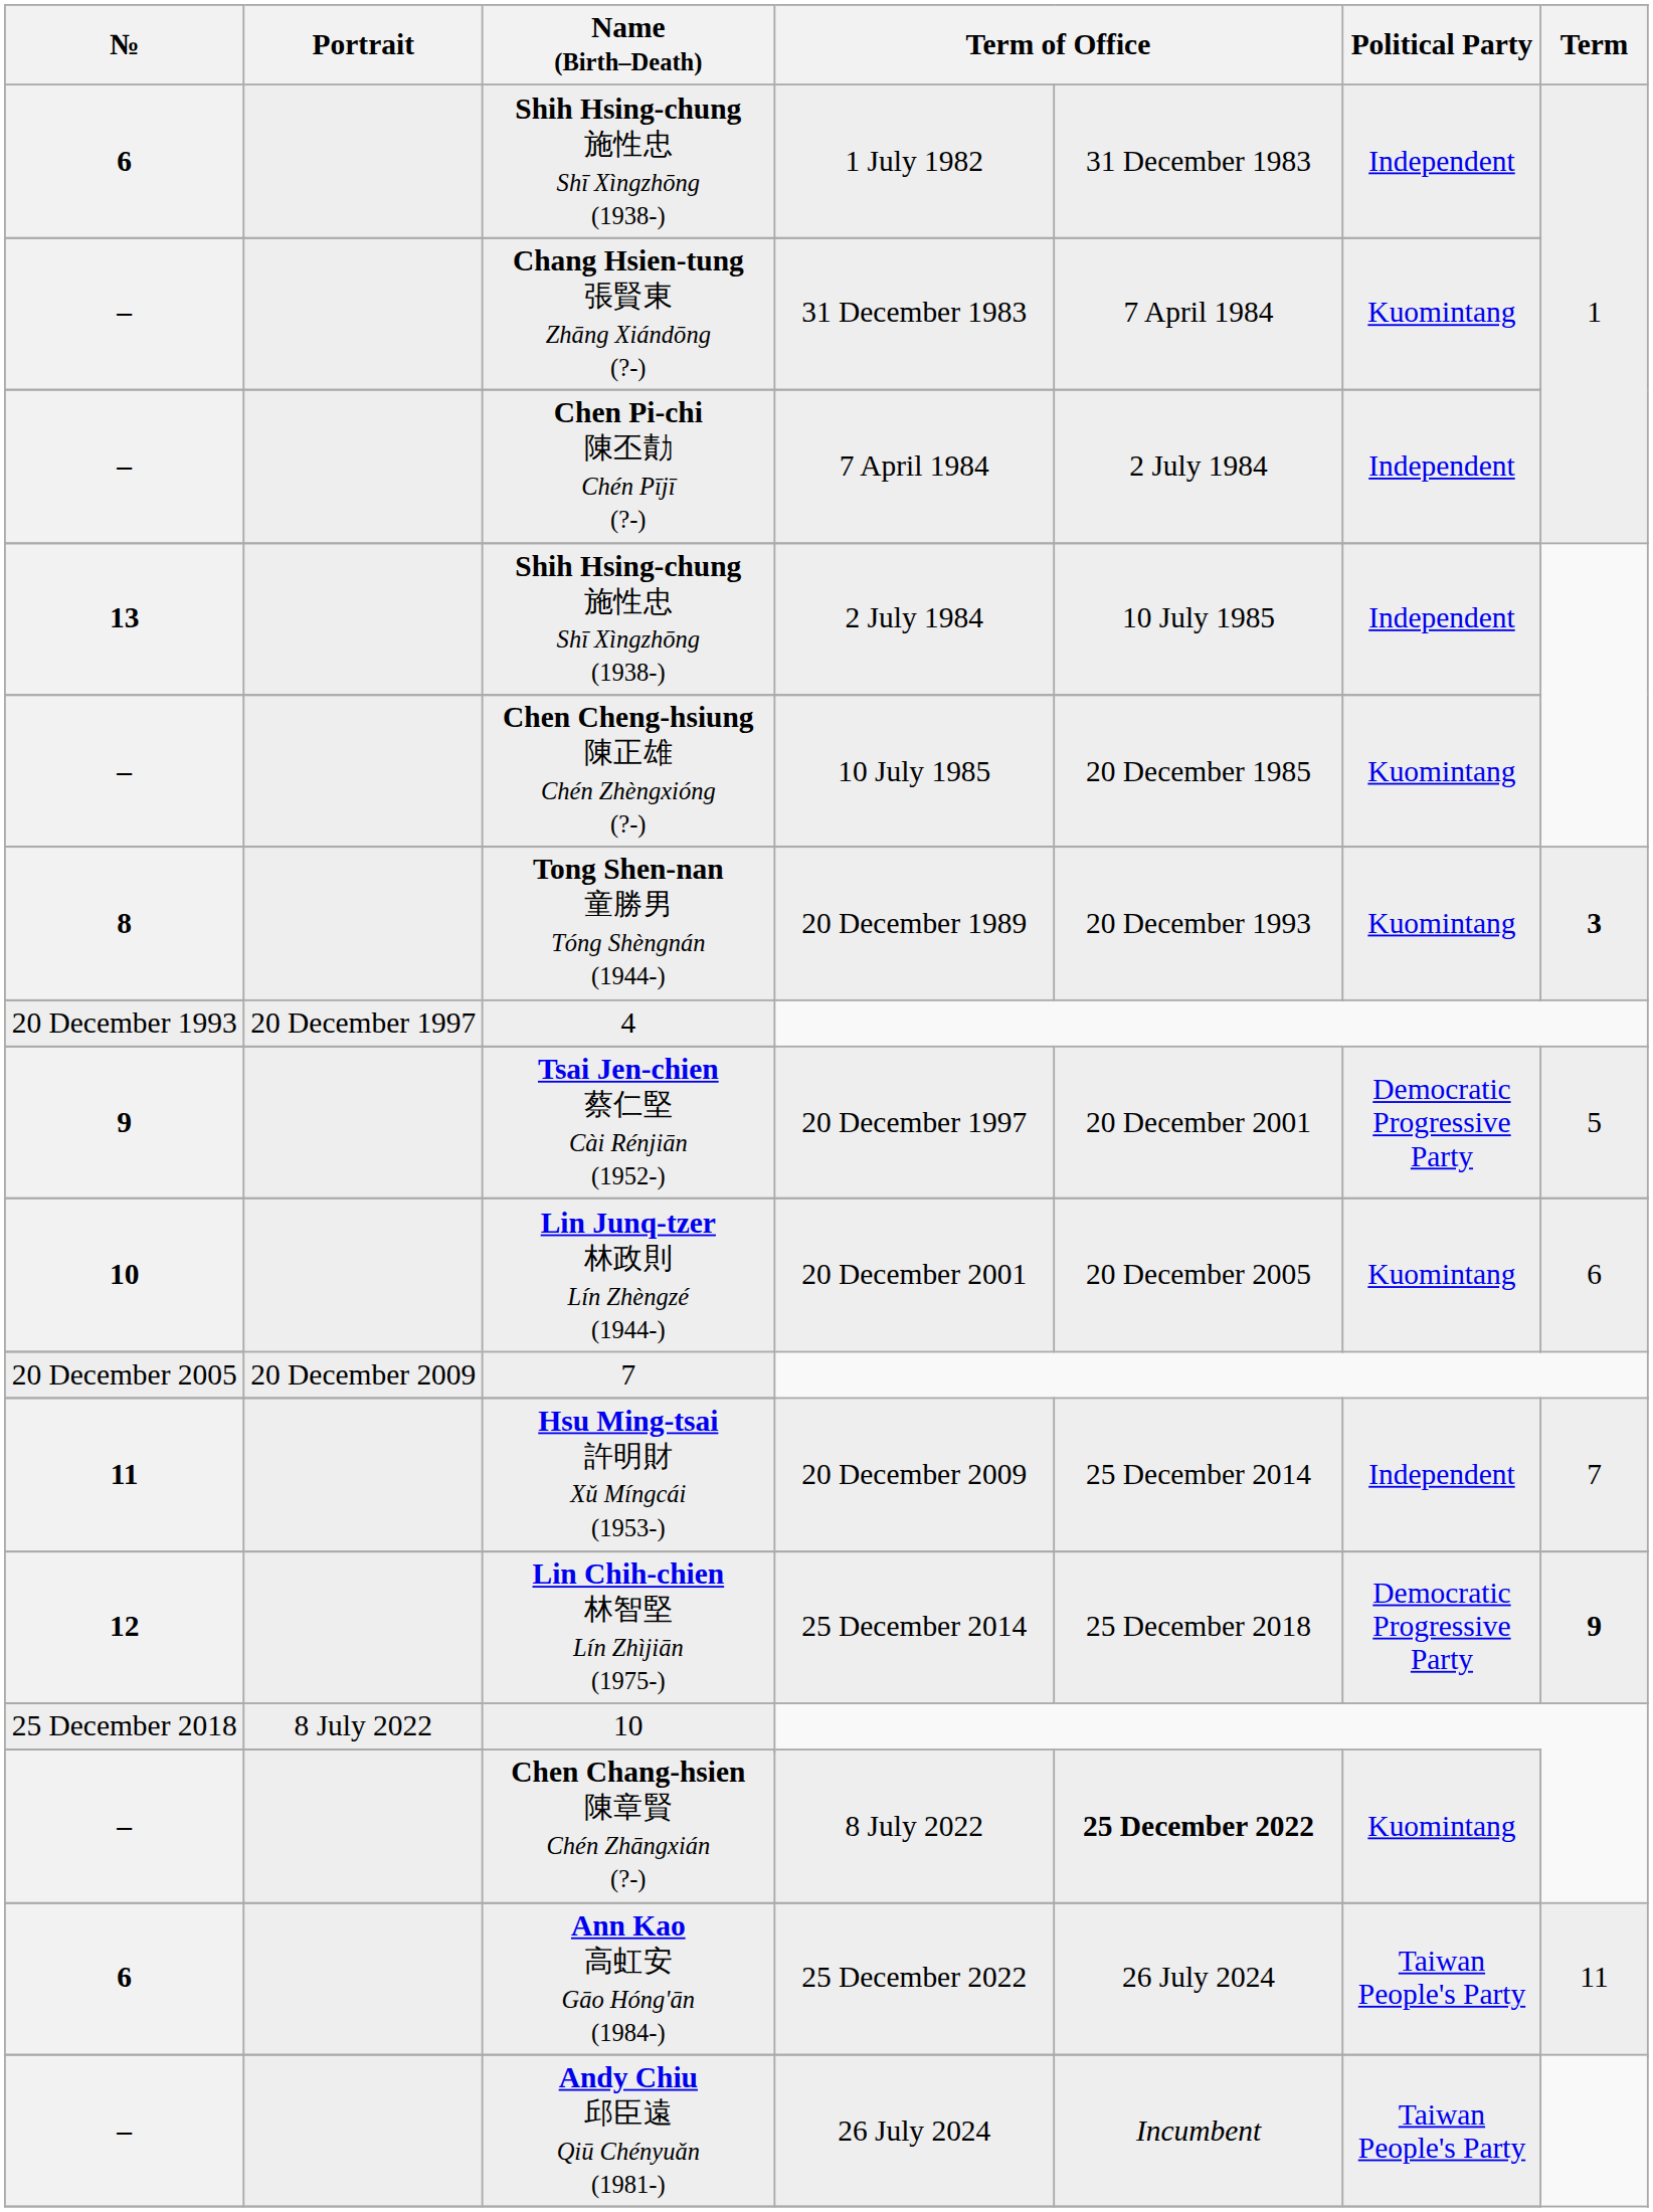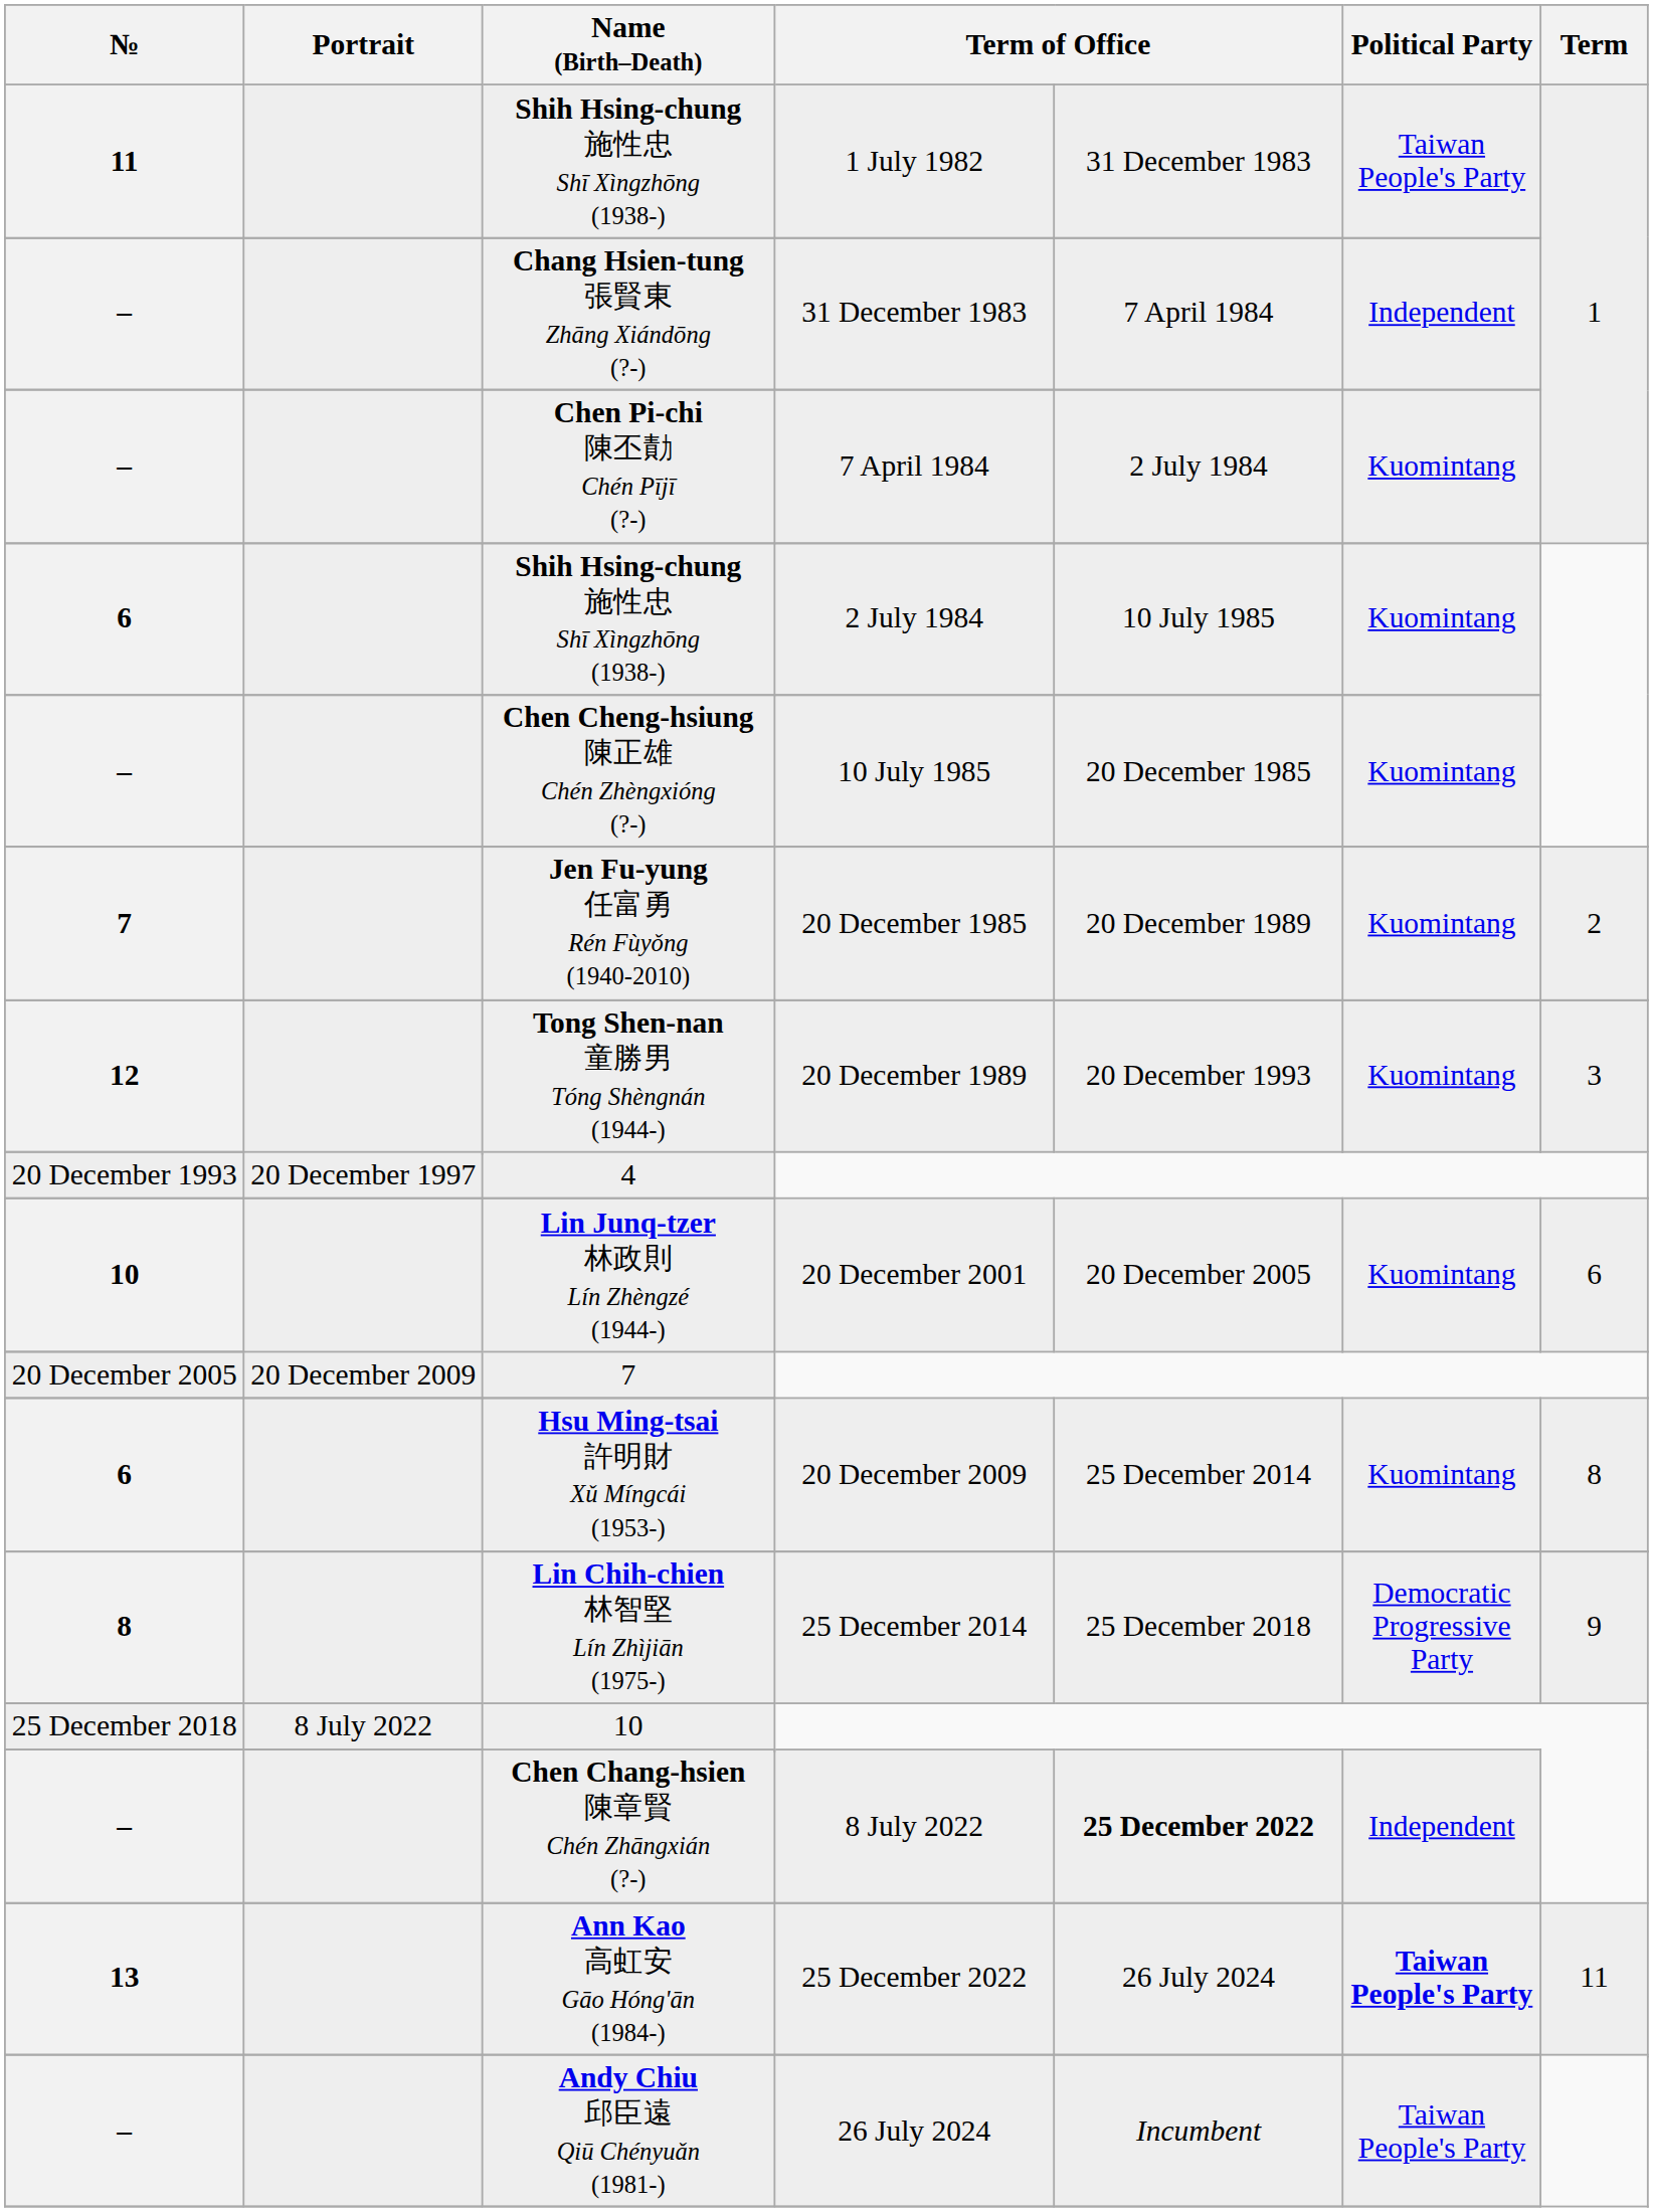Shih Hsing-chung 施性忠 Shī Xìngzhōng (1938-) / 1 July 1982 | №: 6 -> 11
Shih Hsing-chung 施性忠 Shī Xìngzhōng (1938-) / 1 July 1982 | Political Party: Independent -> Taiwan People's Party
Chang Hsien-tung 張賢東 Zhāng Xiándōng (?-) | Political Party: Kuomintang -> Independent
Chen Pi-chi 陳丕勣 Chén Pījī (?-) | Political Party: Independent -> Kuomintang
Shih Hsing-chung 施性忠 Shī Xìngzhōng (1938-) / 2 July 1984 | №: 13 -> 6
Shih Hsing-chung 施性忠 Shī Xìngzhōng (1938-) / 2 July 1984 | Political Party: Independent -> Kuomintang
+ row: 7 | Jen Fu-yung 任富勇 Rén Fùyǒng (1940-2010) | 20 December 1985 | 20 December 1989 | Kuomintang | 2
Tong Shen-nan 童勝男 Tóng Shèngnán (1944-) / 20 December 1989 | №: 8 -> 12
Tong Shen-nan 童勝男 Tóng Shèngnán (1944-) / 20 December 1989 | Term: bold -> normal
- row: 9 | Tsai Jen-chien 蔡仁堅 Cài Rénjiān (1952-) | 20 December 1997 | 20 December 2001 | Democratic Progressive Party | 5
Hsu Ming-tsai 許明財 Xǔ Míngcái (1953-) | №: 11 -> 6
Hsu Ming-tsai 許明財 Xǔ Míngcái (1953-) | Political Party: Independent -> Kuomintang
Hsu Ming-tsai 許明財 Xǔ Míngcái (1953-) | Term: 7 -> 8
Lin Chih-chien 林智堅 Lín Zhìjiān (1975-) / 25 December 2014 | №: 12 -> 8
Lin Chih-chien 林智堅 Lín Zhìjiān (1975-) / 25 December 2014 | Term: bold -> normal
Chen Chang-hsien 陳章賢 Chén Zhāngxián (?-) | Political Party: Kuomintang -> Independent
Ann Kao 高虹安 Gāo Hóng'ān (1984-) | №: 6 -> 13
Ann Kao 高虹安 Gāo Hóng'ān (1984-) | Political Party: normal -> bold
